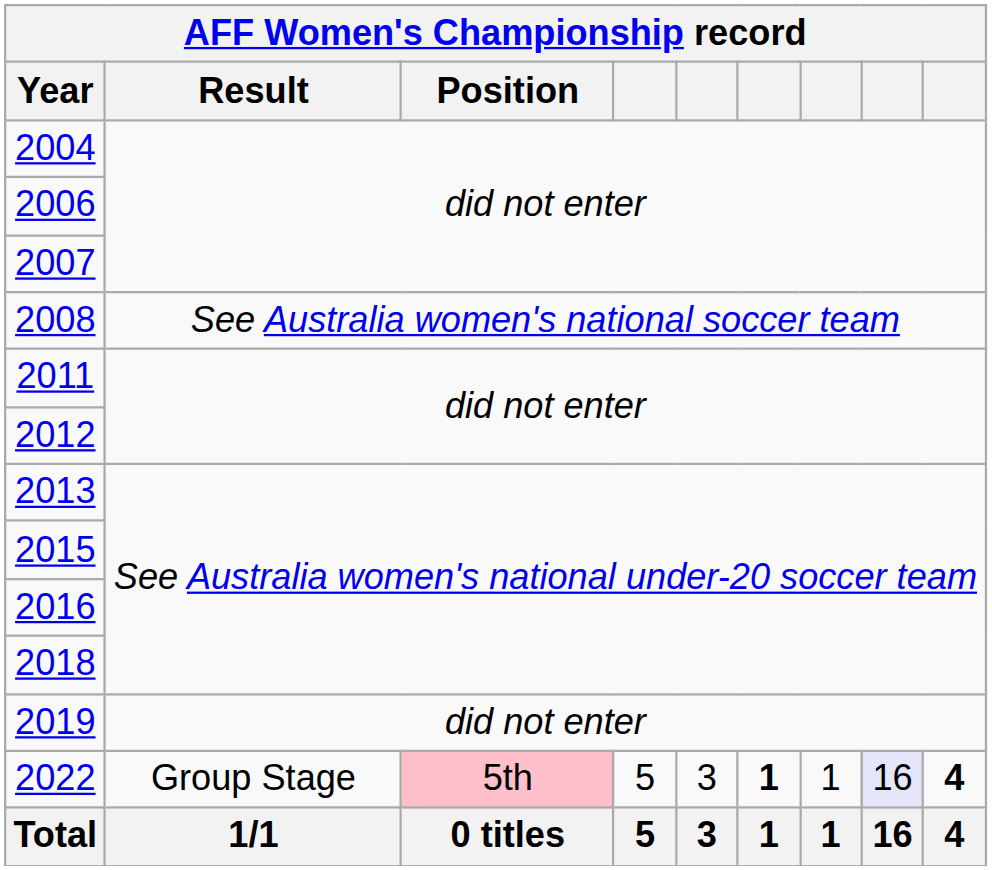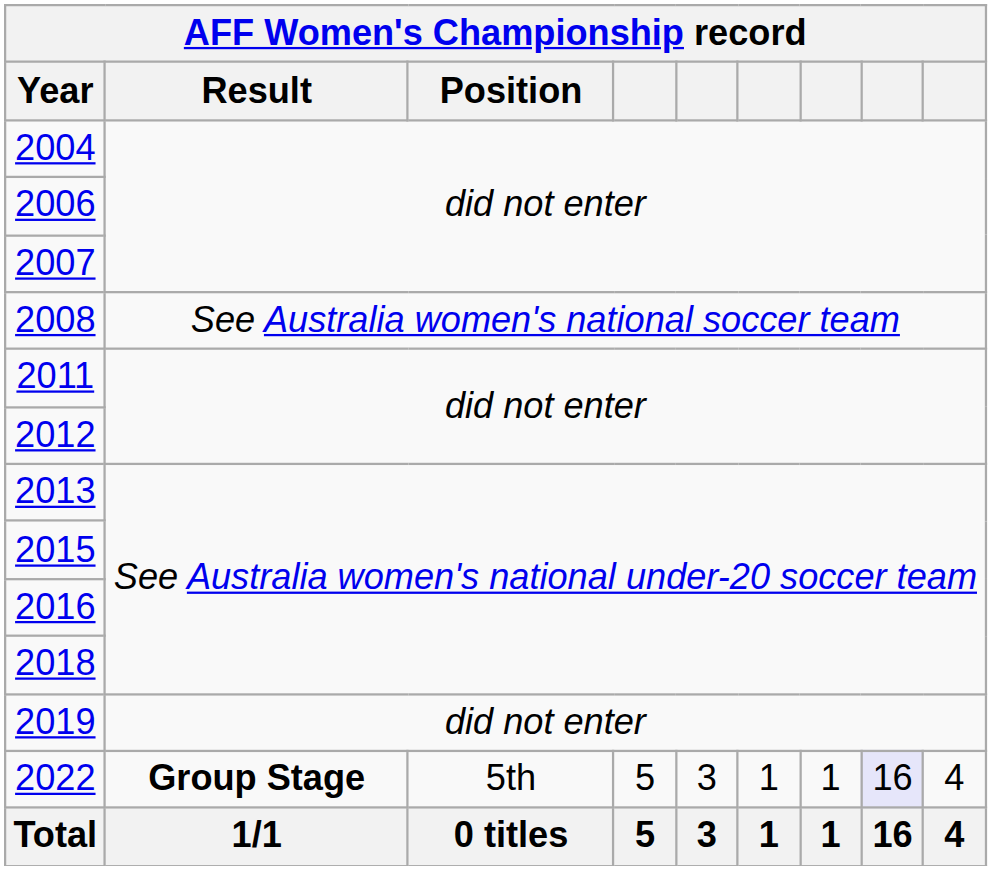2022 | Result: normal -> bold
2022 | Position: pink background -> no background
2022 | column 6: bold -> normal
2022 | column 9: bold -> normal
